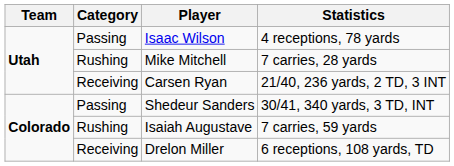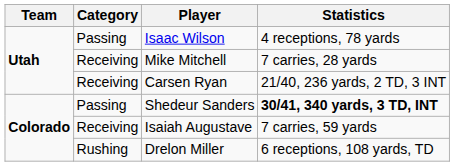Mike Mitchell | Category: Rushing -> Receiving
Shedeur Sanders | Statistics: normal -> bold
Isaiah Augustave | Category: Rushing -> Receiving
Drelon Miller | Category: Receiving -> Rushing
